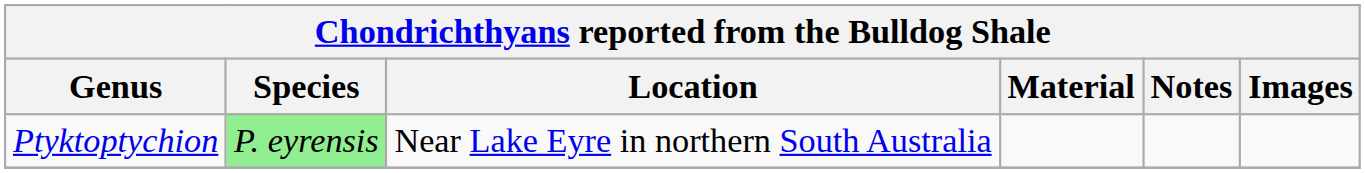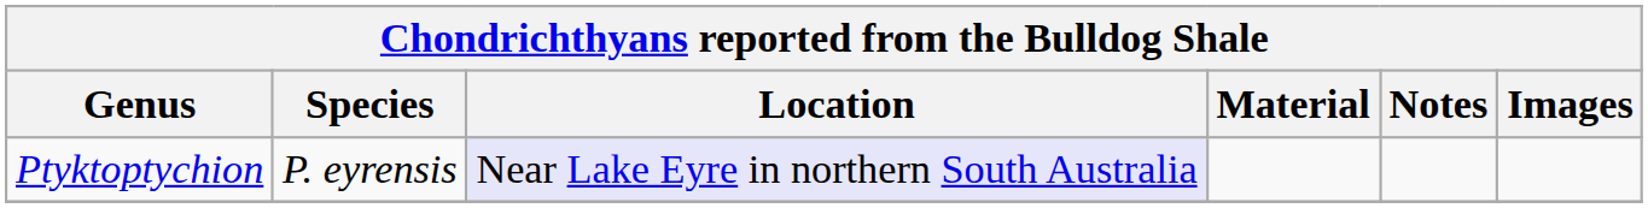Ptyktoptychion | Species: lightgreen background -> no background
Ptyktoptychion | Location: no background -> lavender background
